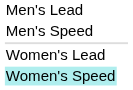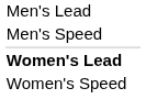Women's Lead | column 1: normal -> bold
Women's Speed | column 1: paleturquoise background -> no background
